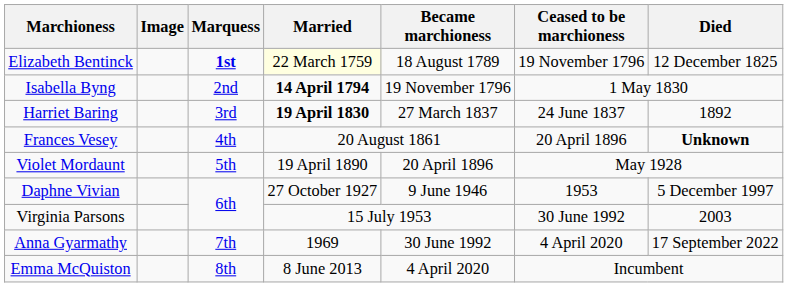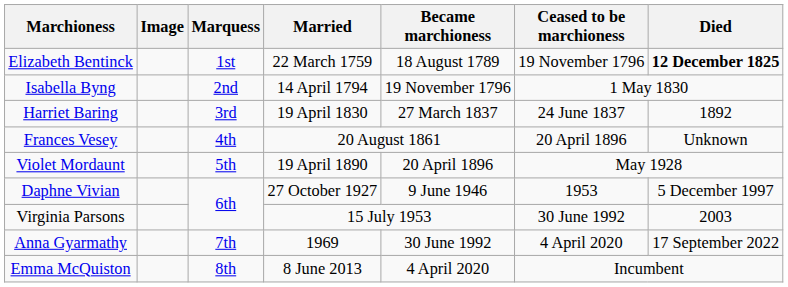Elizabeth Bentinck | Marquess: bold -> normal
Elizabeth Bentinck | Married: lightyellow background -> no background
Elizabeth Bentinck | Died: normal -> bold
Isabella Byng | Married: bold -> normal
Harriet Baring | Married: bold -> normal
Frances Vesey | Died: bold -> normal
